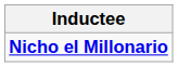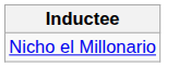row 2 | column 1: bold -> normal
